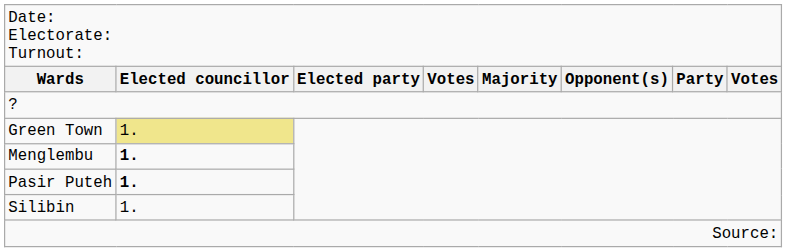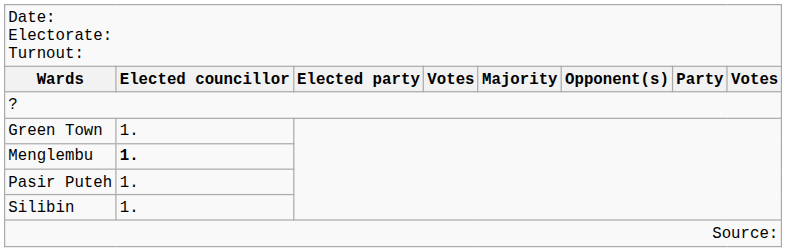Green Town | column 2: khaki background -> no background
Pasir Puteh | column 2: bold -> normal
